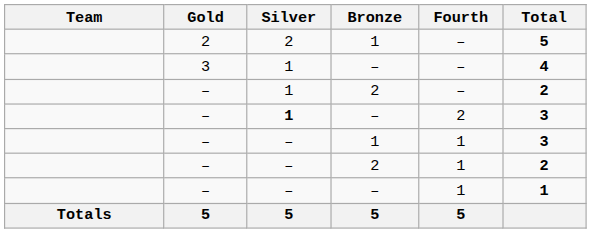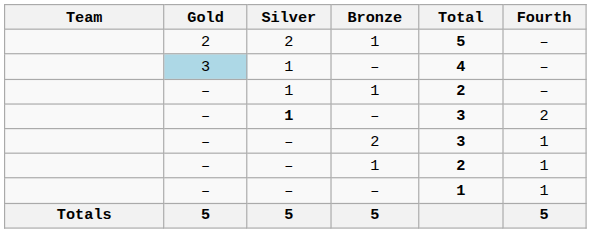columns swapped: Fourth <-> Total
row 3 | Gold: no background -> lightblue background
row 4 | Bronze: 2 -> 1
row 6 | Bronze: 1 -> 2
row 7 | Bronze: 2 -> 1
